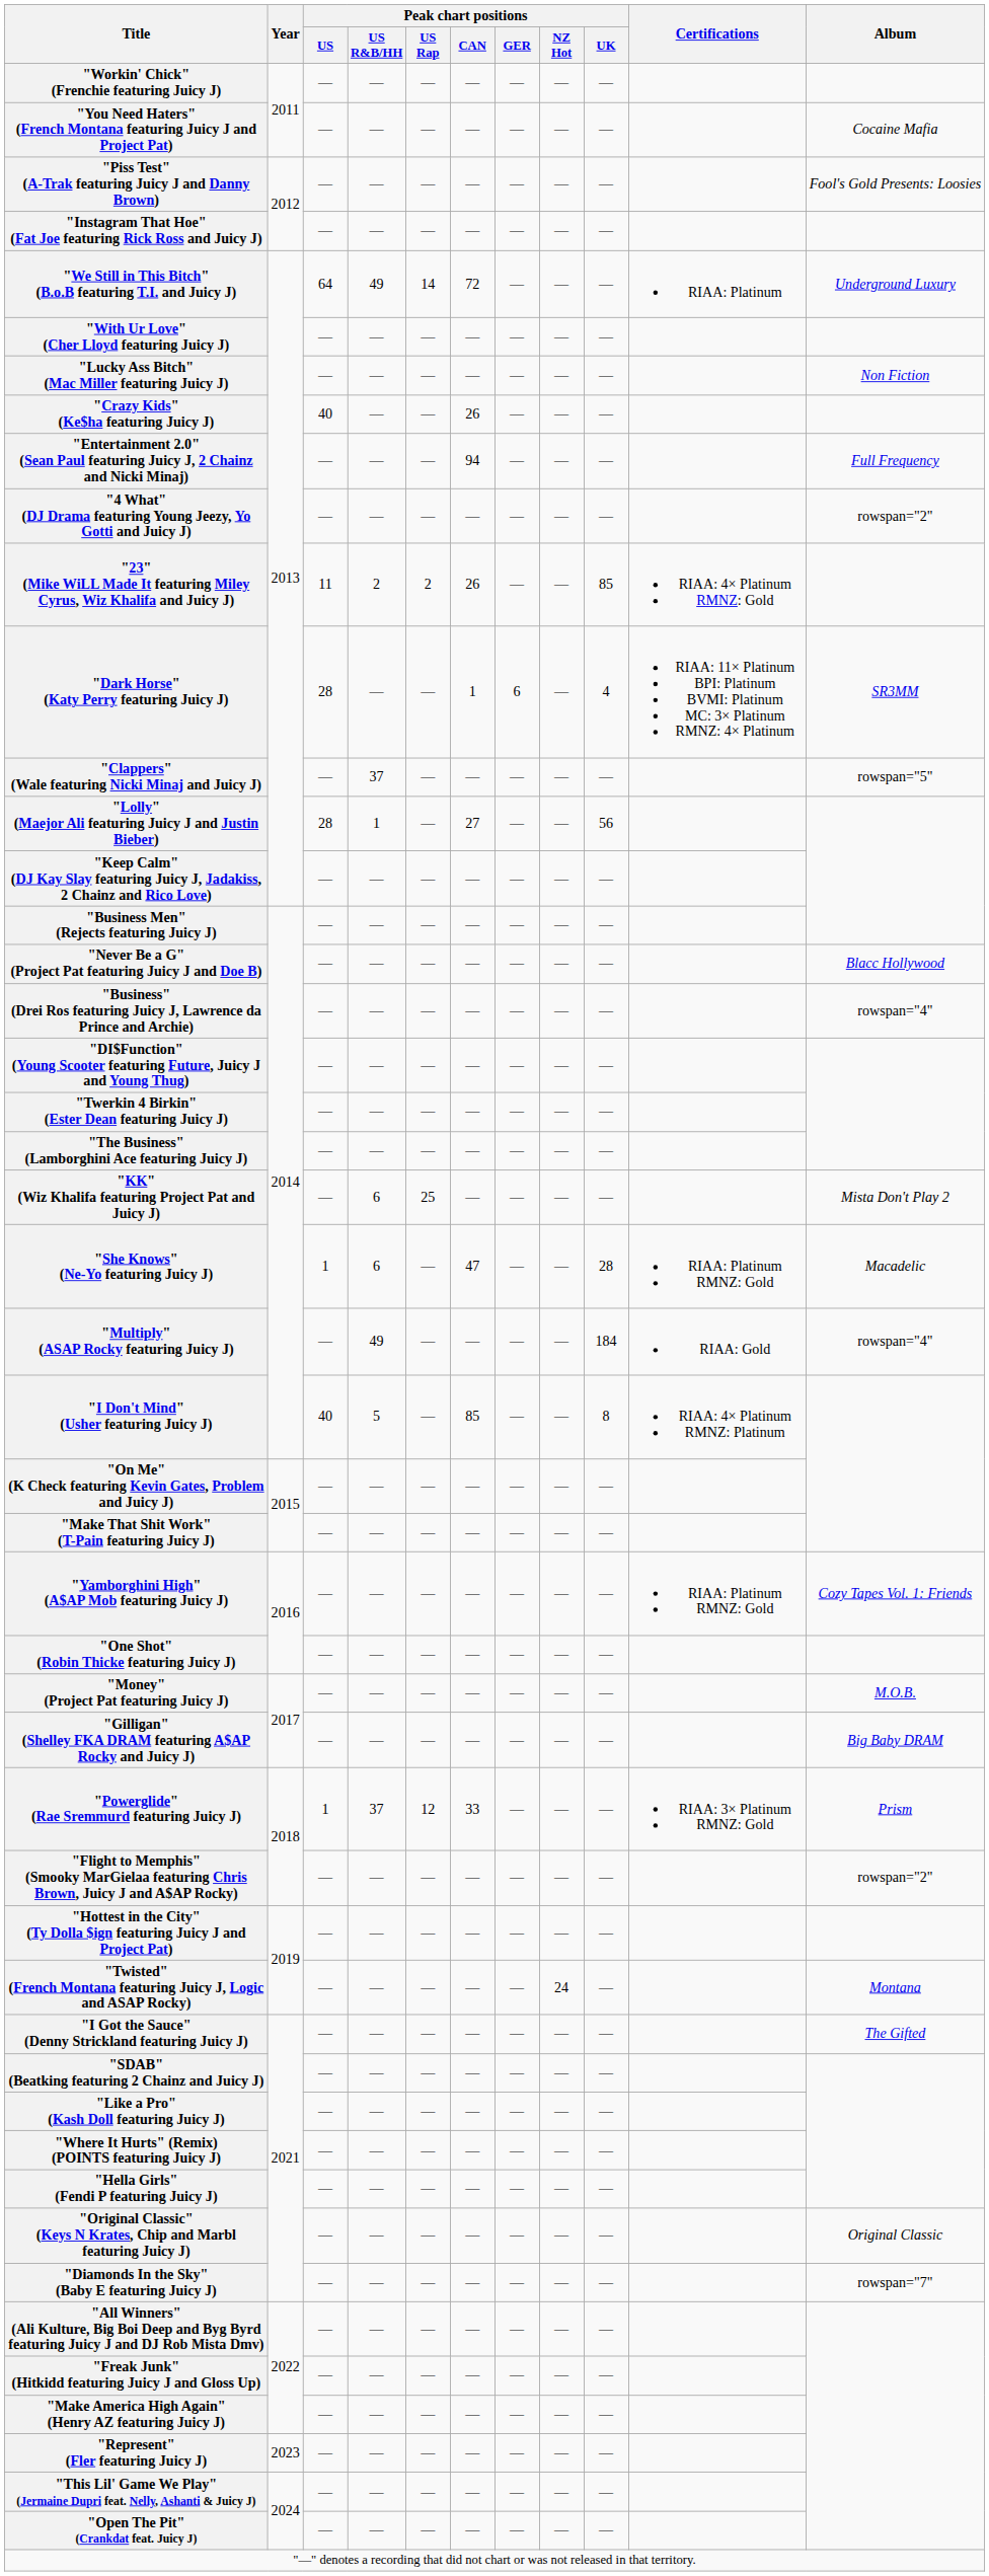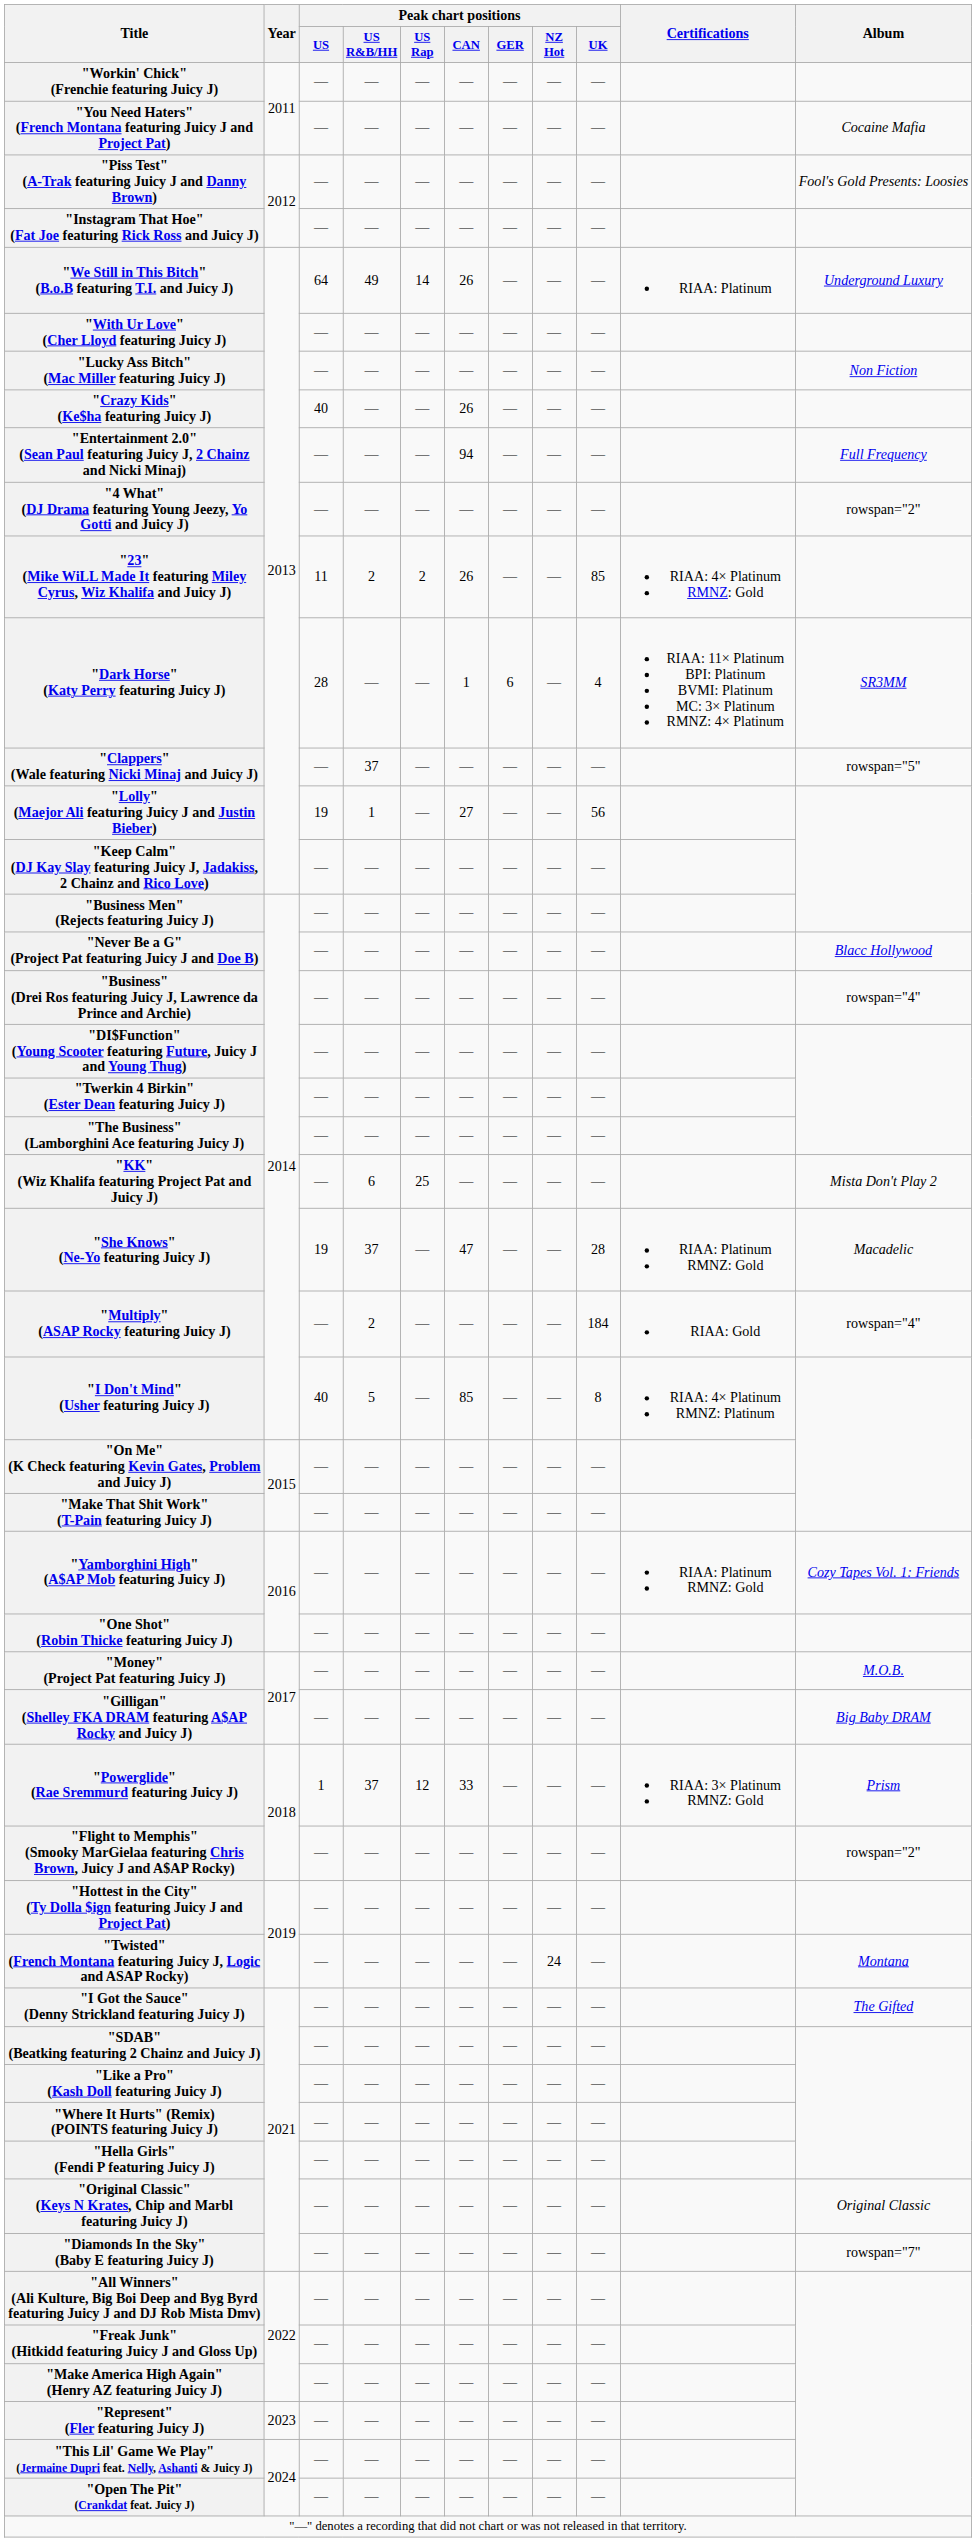"We Still in This Bitch" (B.o.B featuring T.I. and Juicy J) | Peak chart positions / CAN: 72 -> 26
"Lolly" (Maejor Ali featuring Juicy J and Justin Bieber) | Peak chart positions / US: 28 -> 19
"She Knows" (Ne-Yo featuring Juicy J) | Peak chart positions / US: 1 -> 19
"She Knows" (Ne-Yo featuring Juicy J) | Peak chart positions / US R&B/HH: 6 -> 37
"Multiply" (ASAP Rocky featuring Juicy J) | Peak chart positions / US R&B/HH: 49 -> 2
